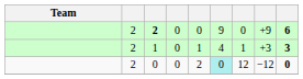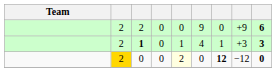row 2 | column 3: bold -> normal
row 3 | column 3: normal -> bold
row 4 | column 2: no background -> gold background
row 4 | column 5: no background -> lightyellow background
row 4 | column 6: paleturquoise background -> no background
row 4 | column 7: normal -> bold
